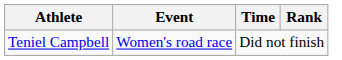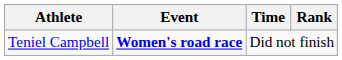Teniel Campbell | Event: normal -> bold
